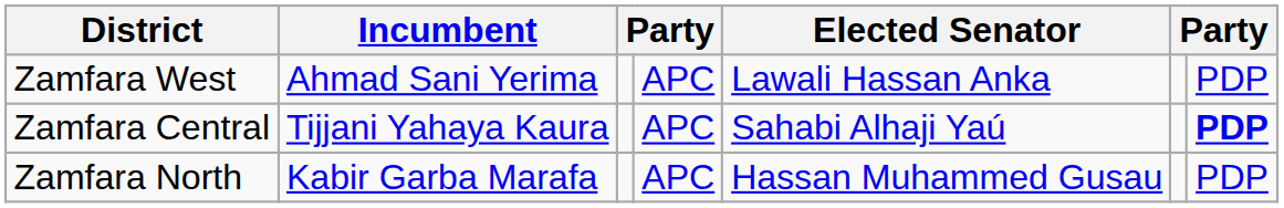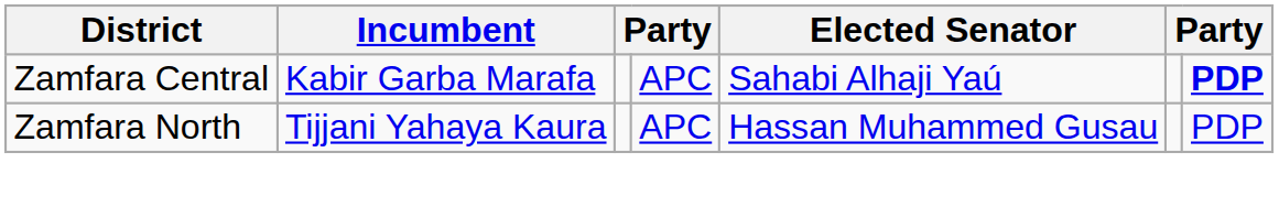- row: Zamfara West | Ahmad Sani Yerima | APC | Lawali Hassan Anka | PDP
Zamfara Central | Incumbent: Tijjani Yahaya Kaura -> Kabir Garba Marafa
Zamfara North | Incumbent: Kabir Garba Marafa -> Tijjani Yahaya Kaura
